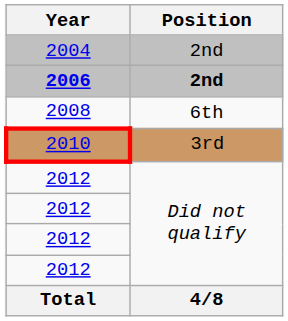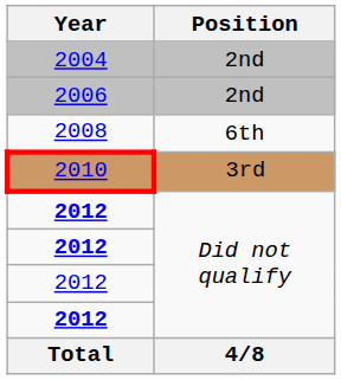row 3 | Year: bold -> normal
row 3 | Position: bold -> normal
row 6 | Year: normal -> bold
row 7 | Year: normal -> bold
row 9 | Year: normal -> bold
